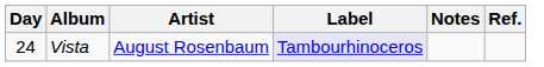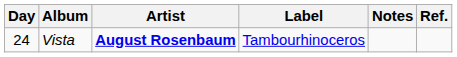Vista | Artist: normal -> bold
Vista | Label: lavender background -> no background
